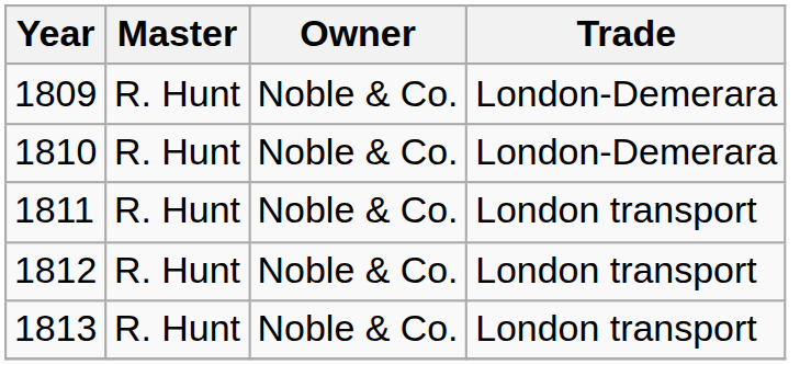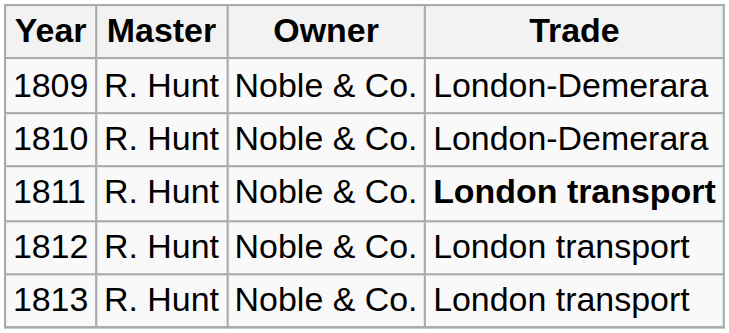1811 | Trade: normal -> bold
